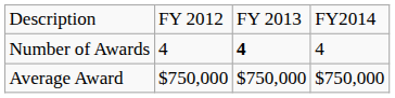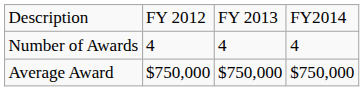Number of Awards | column 3: bold -> normal
